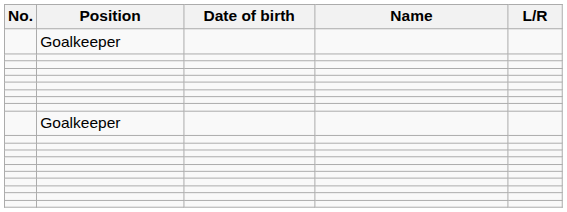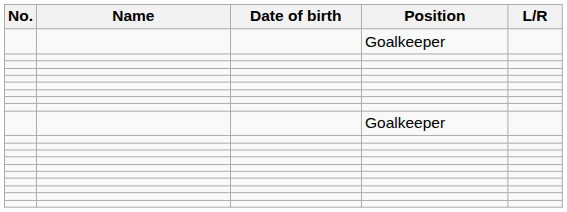columns swapped: Name <-> Position
